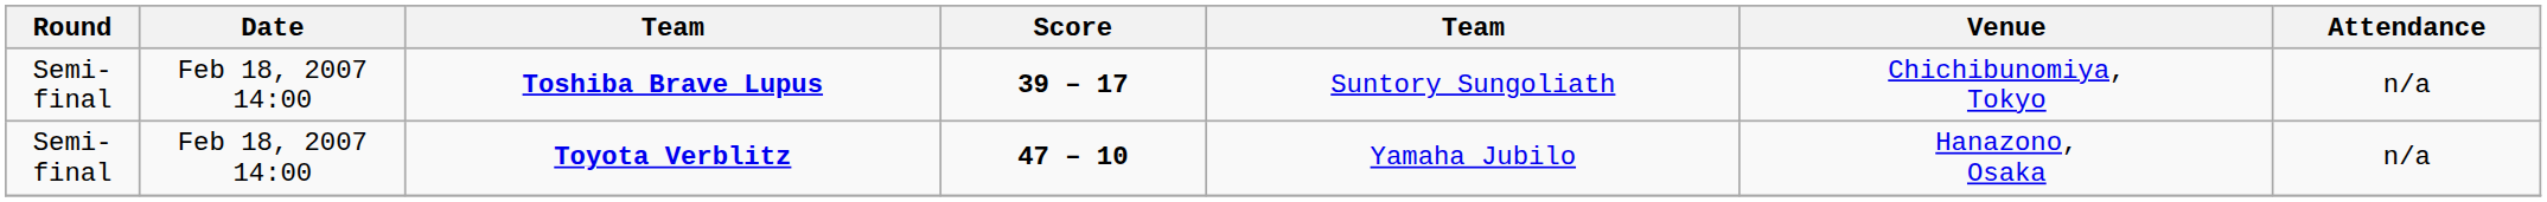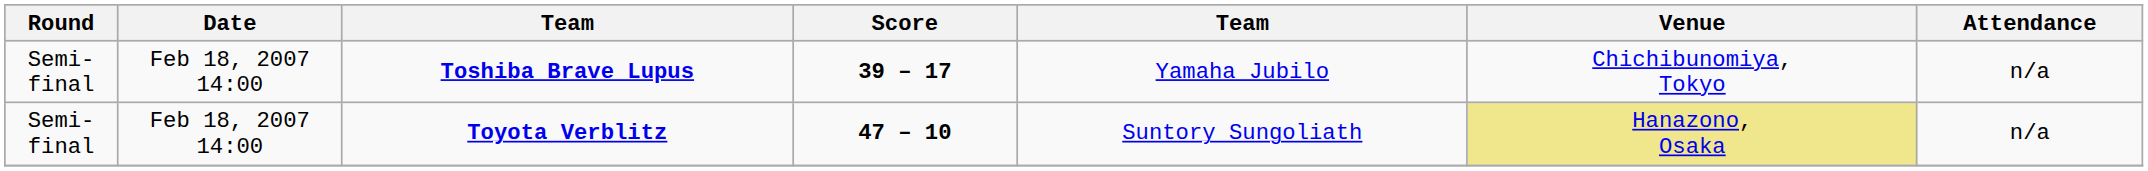Toshiba Brave Lupus | column 5: Suntory Sungoliath -> Yamaha Jubilo
Toyota Verblitz | column 5: Yamaha Jubilo -> Suntory Sungoliath
Toyota Verblitz | Venue: no background -> khaki background
